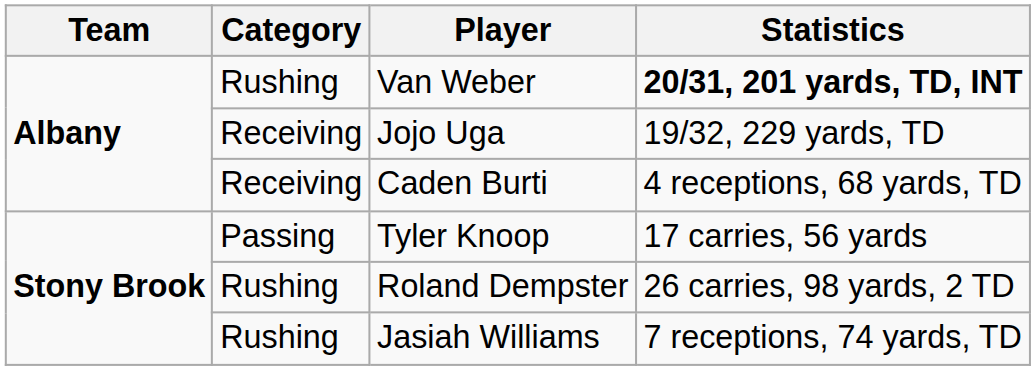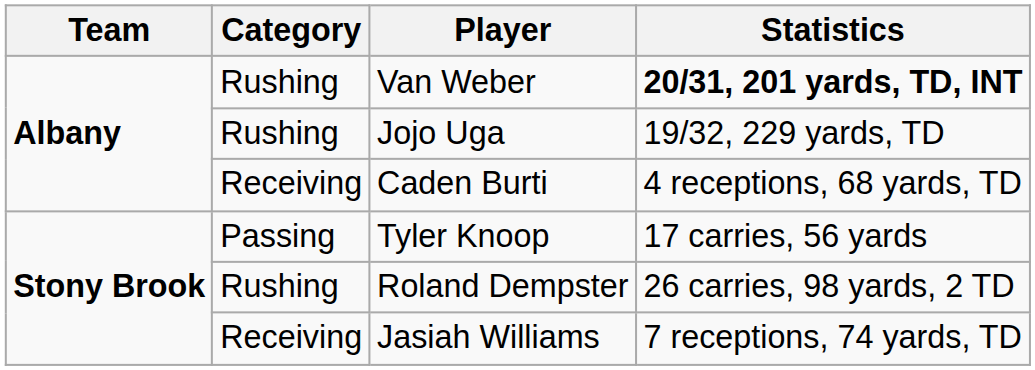Jojo Uga | Category: Receiving -> Rushing
Jasiah Williams | Category: Rushing -> Receiving
